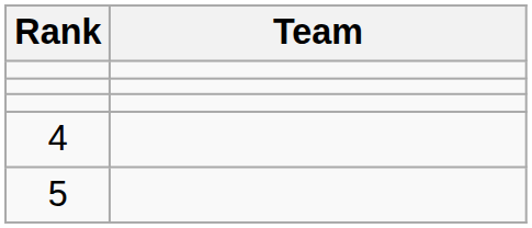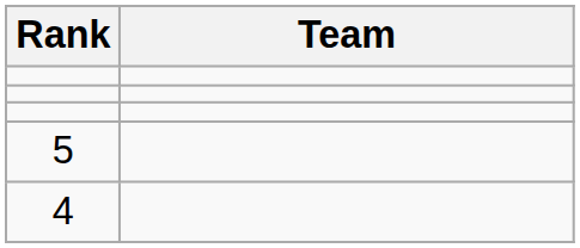row 5 | Rank: 4 -> 5
row 6 | Rank: 5 -> 4
